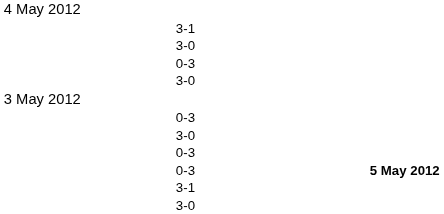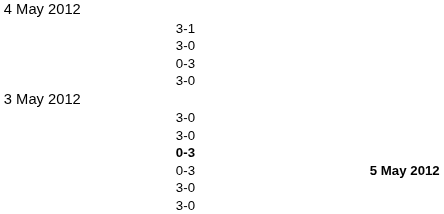row 7 | column 2: 0-3 -> 3-0
row 9 | column 2: normal -> bold
row 11 | column 2: 3-1 -> 3-0
